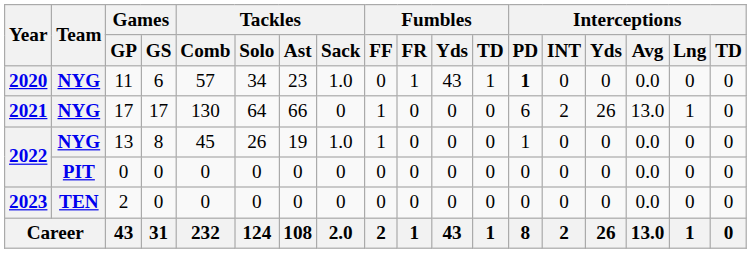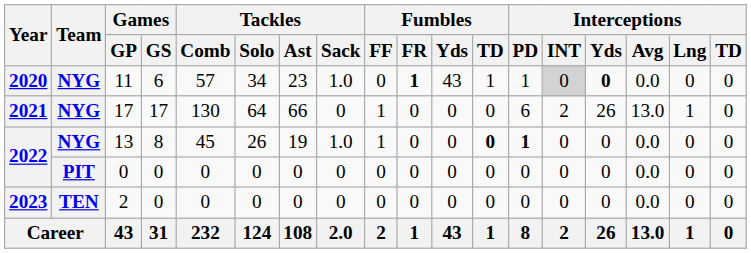11 | Fumbles / FR: normal -> bold
11 | Interceptions / PD: bold -> normal
11 | Interceptions / INT: no background -> lightgrey background
11 | Interceptions / Yds: normal -> bold
13 | Fumbles / TD: normal -> bold
13 | Interceptions / PD: normal -> bold
